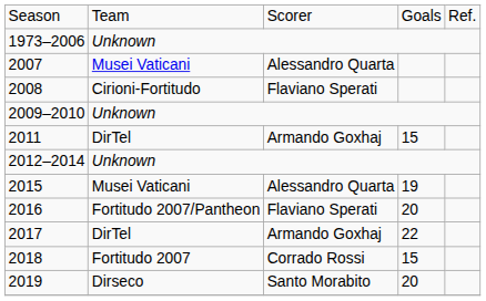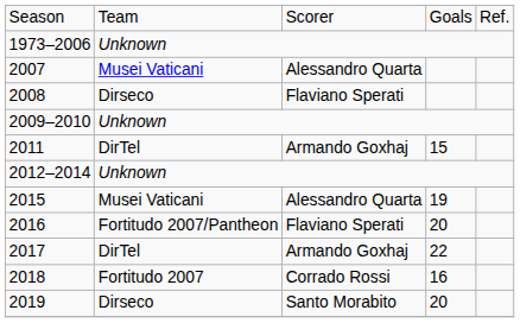2008 | column 2: Cirioni-Fortitudo -> Dirseco
2018 | column 4: 15 -> 16
